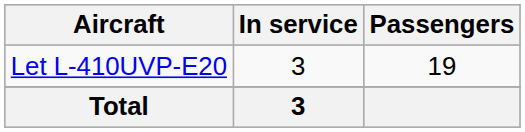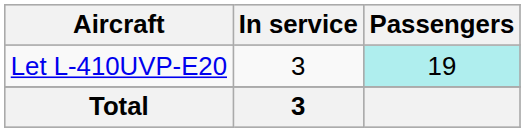Let L-410UVP-E20 | Passengers: no background -> paleturquoise background
